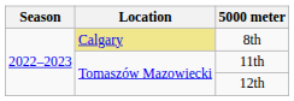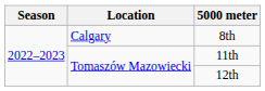8th | Location: khaki background -> no background
